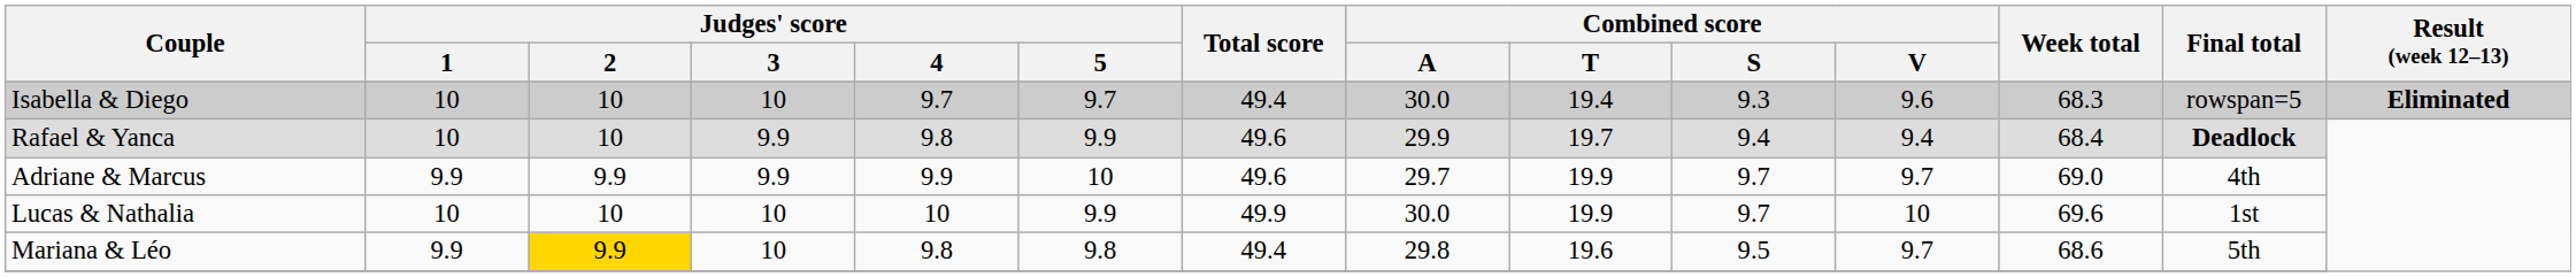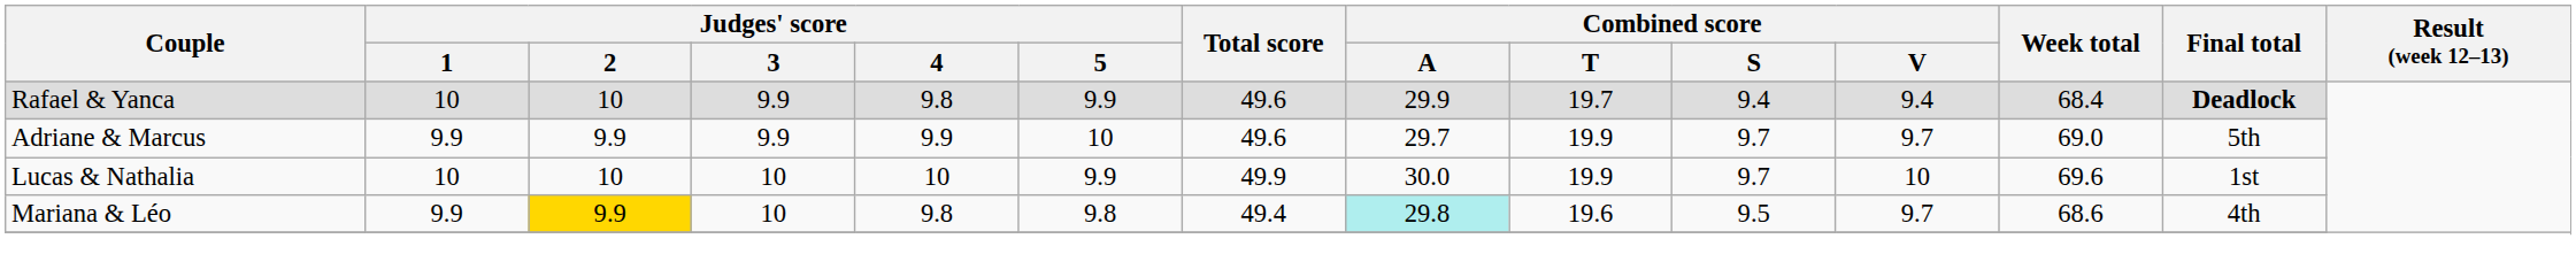- row: Isabella & Diego | 10 | 10 | 10 | 9.7 | 9.7 | 49.4 | 30.0 | 19.4 | 9.3 | 9.6 | 68.3 | rowspan=5 | Eliminated
Adriane & Marcus | Final total: 4th -> 5th
Mariana & Léo | Combined score / A: no background -> paleturquoise background
Mariana & Léo | Final total: 5th -> 4th
